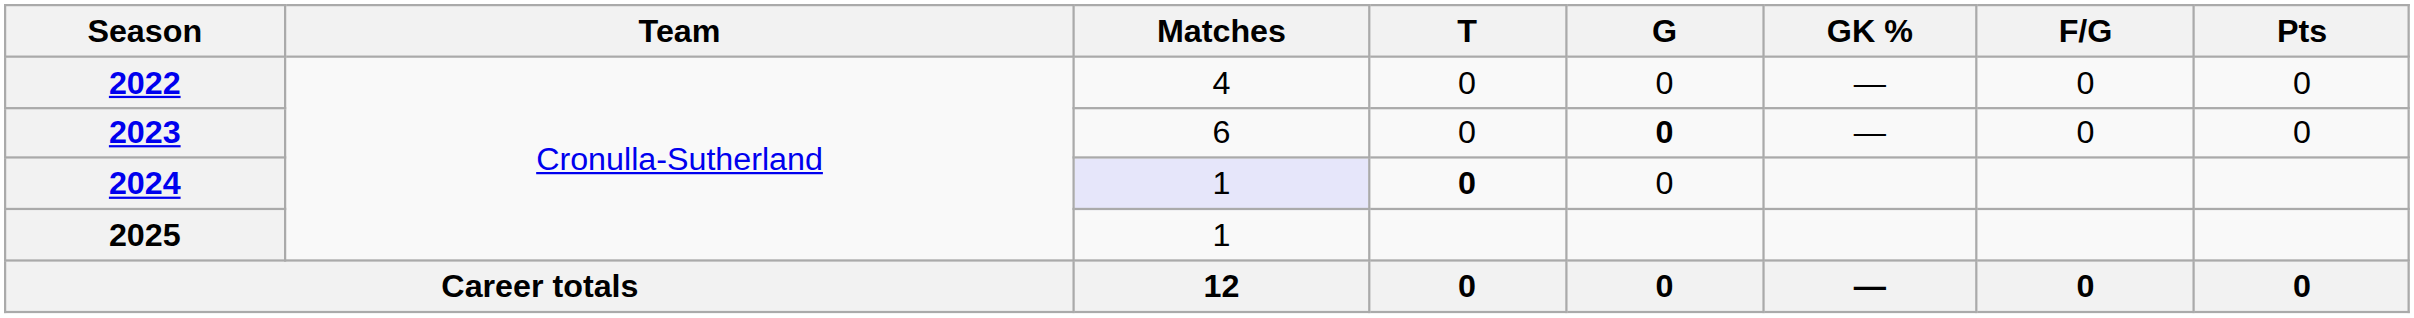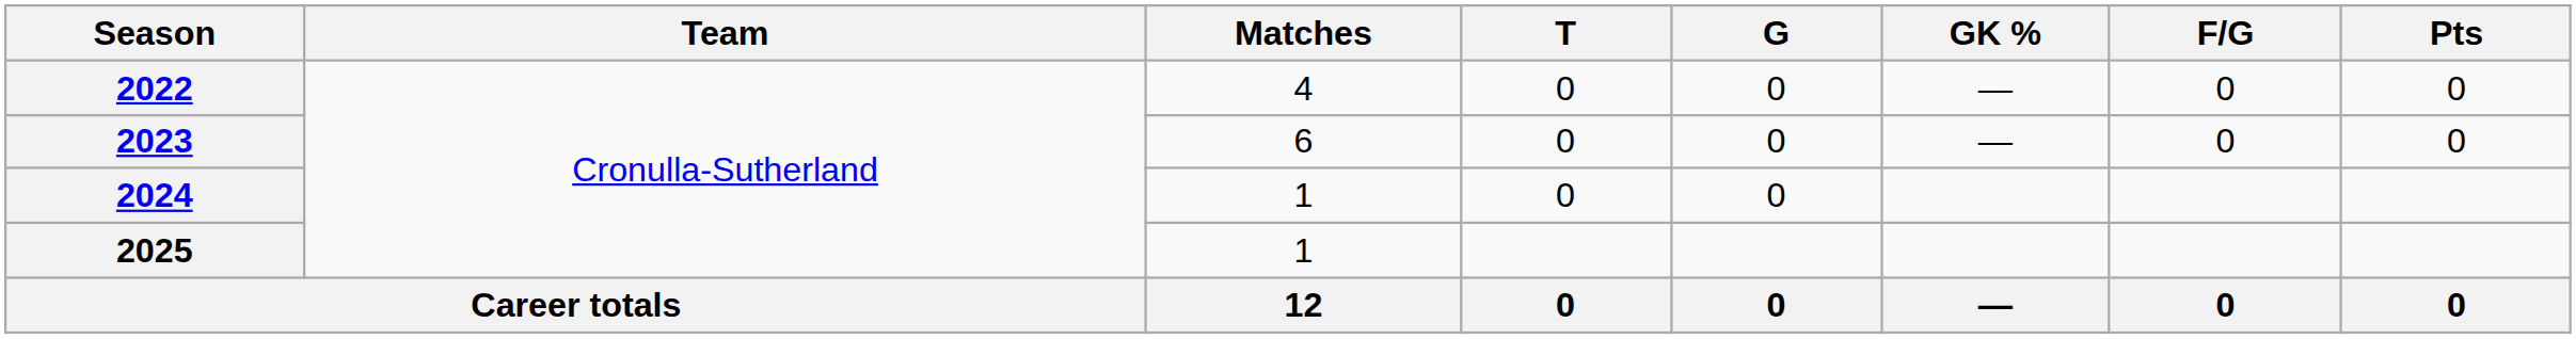2023 | G: bold -> normal
2024 | Matches: lavender background -> no background
2024 | T: bold -> normal
